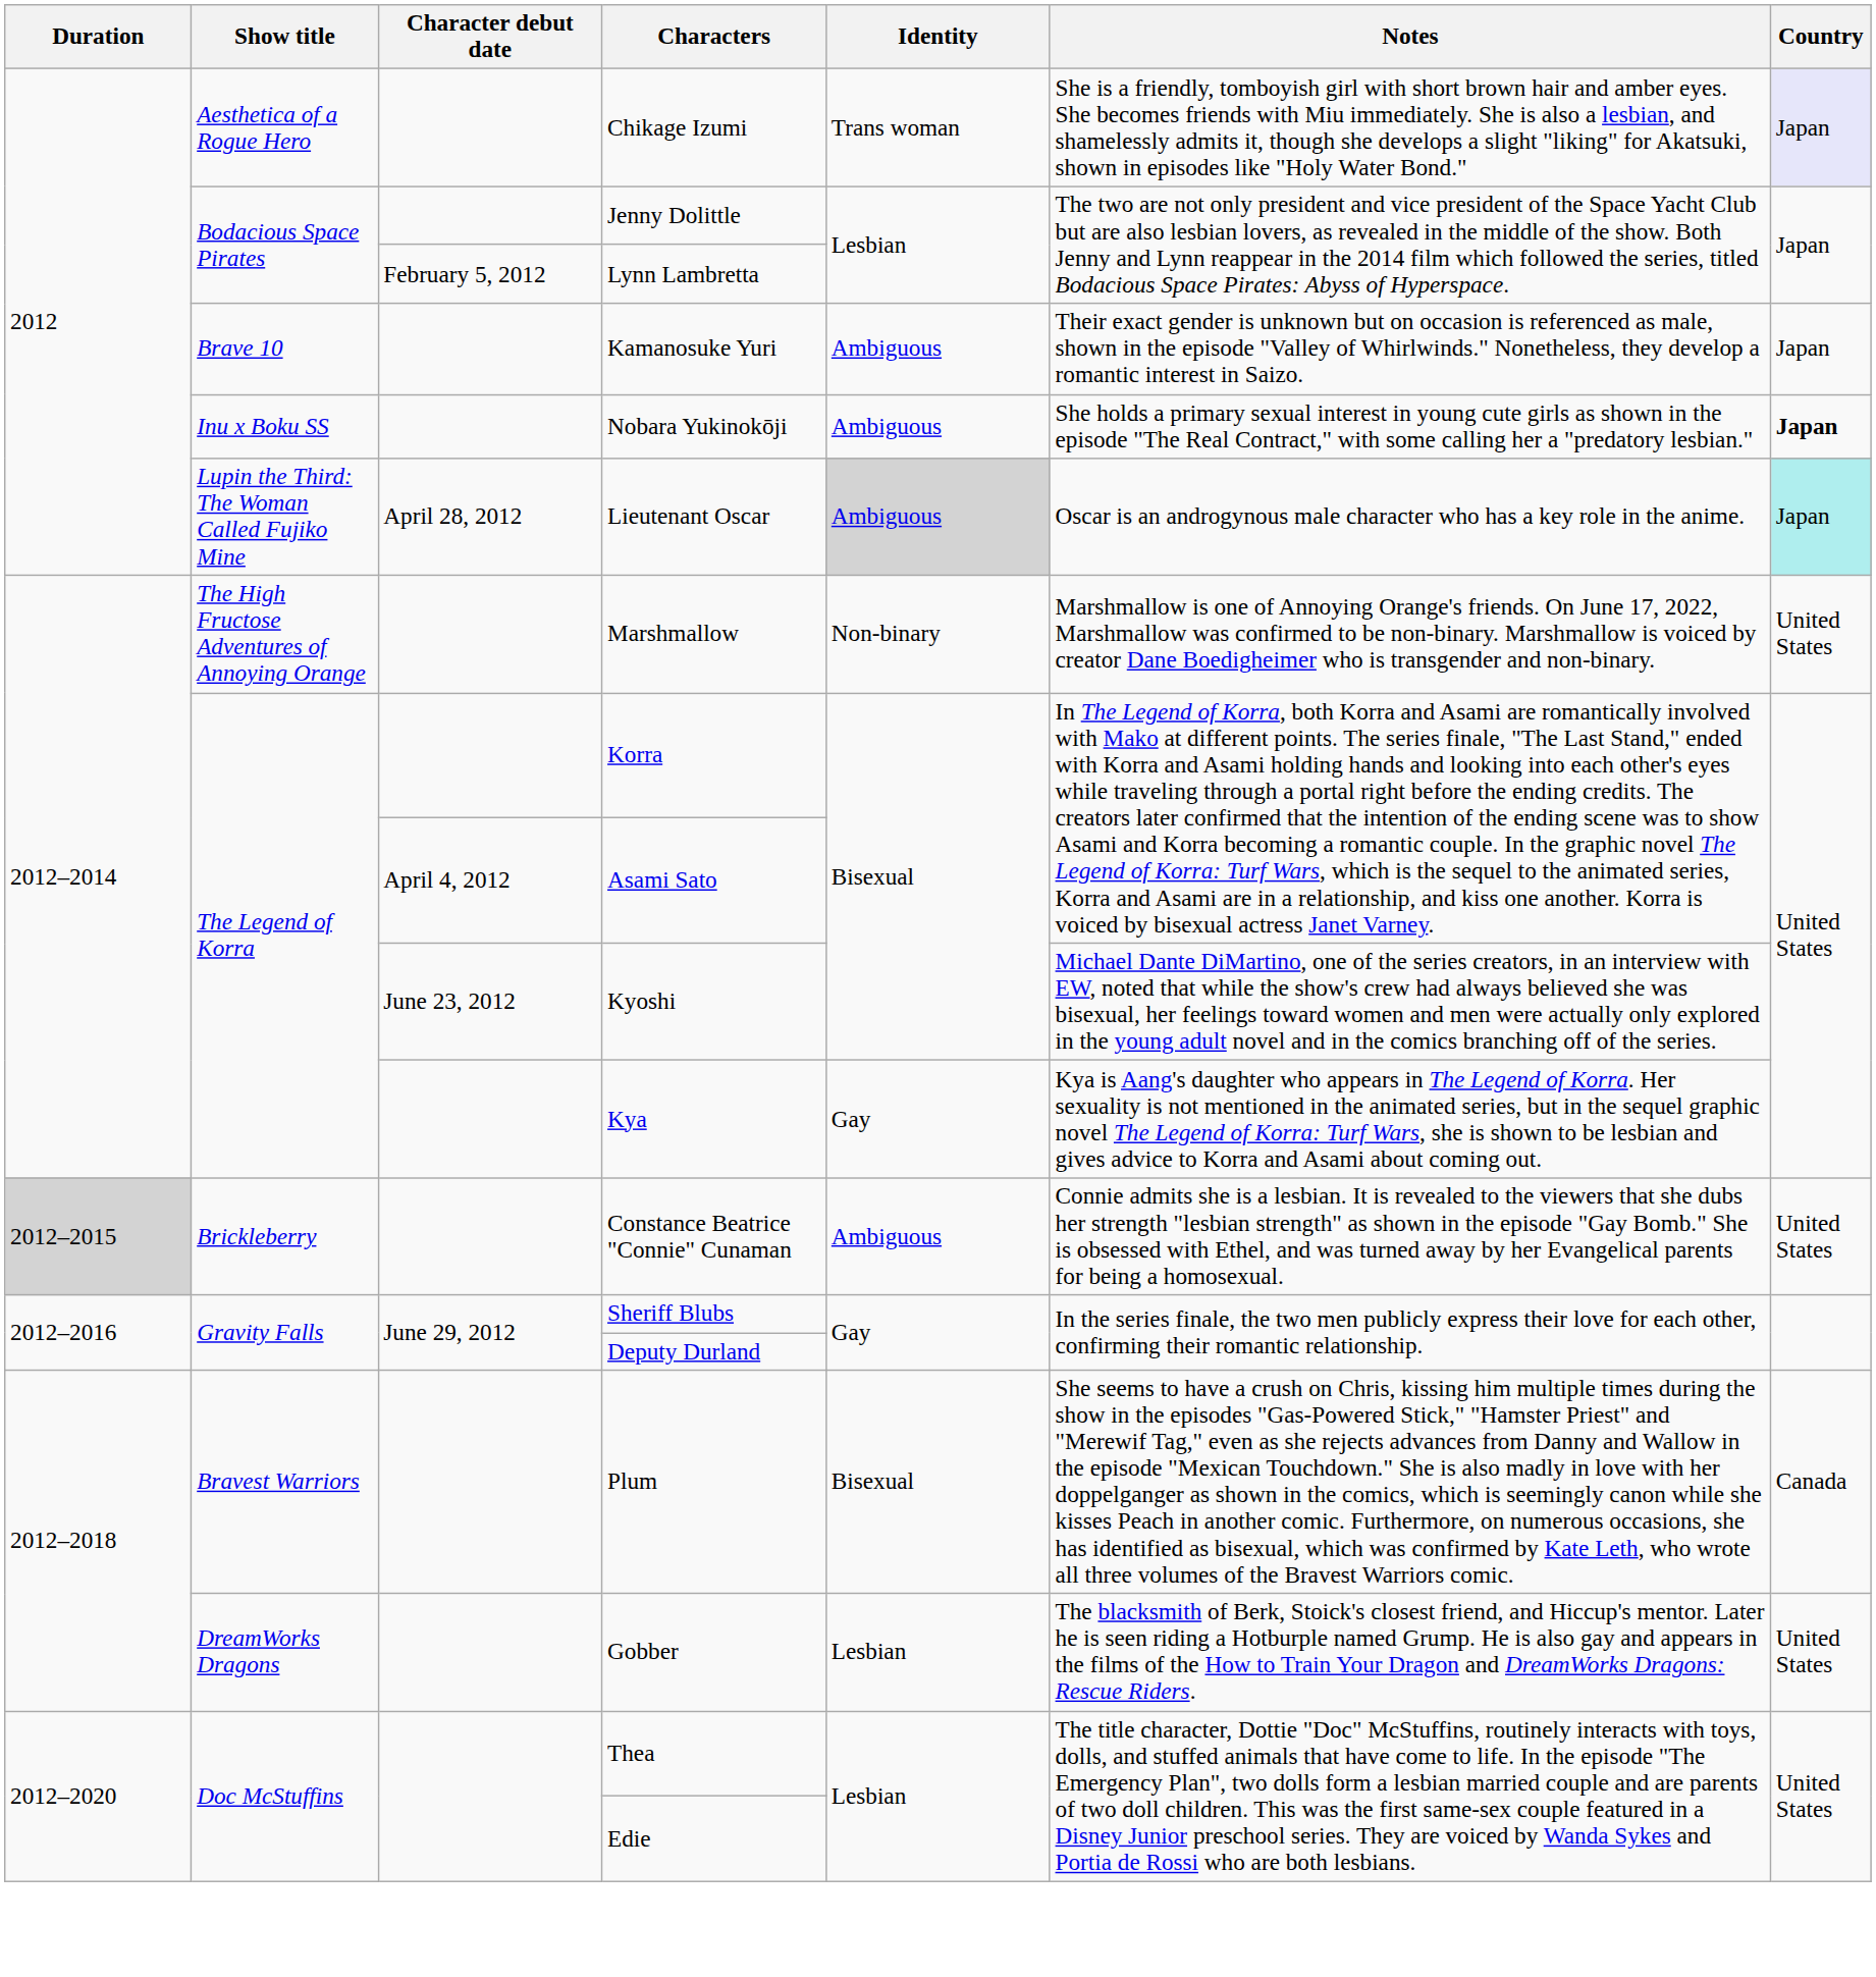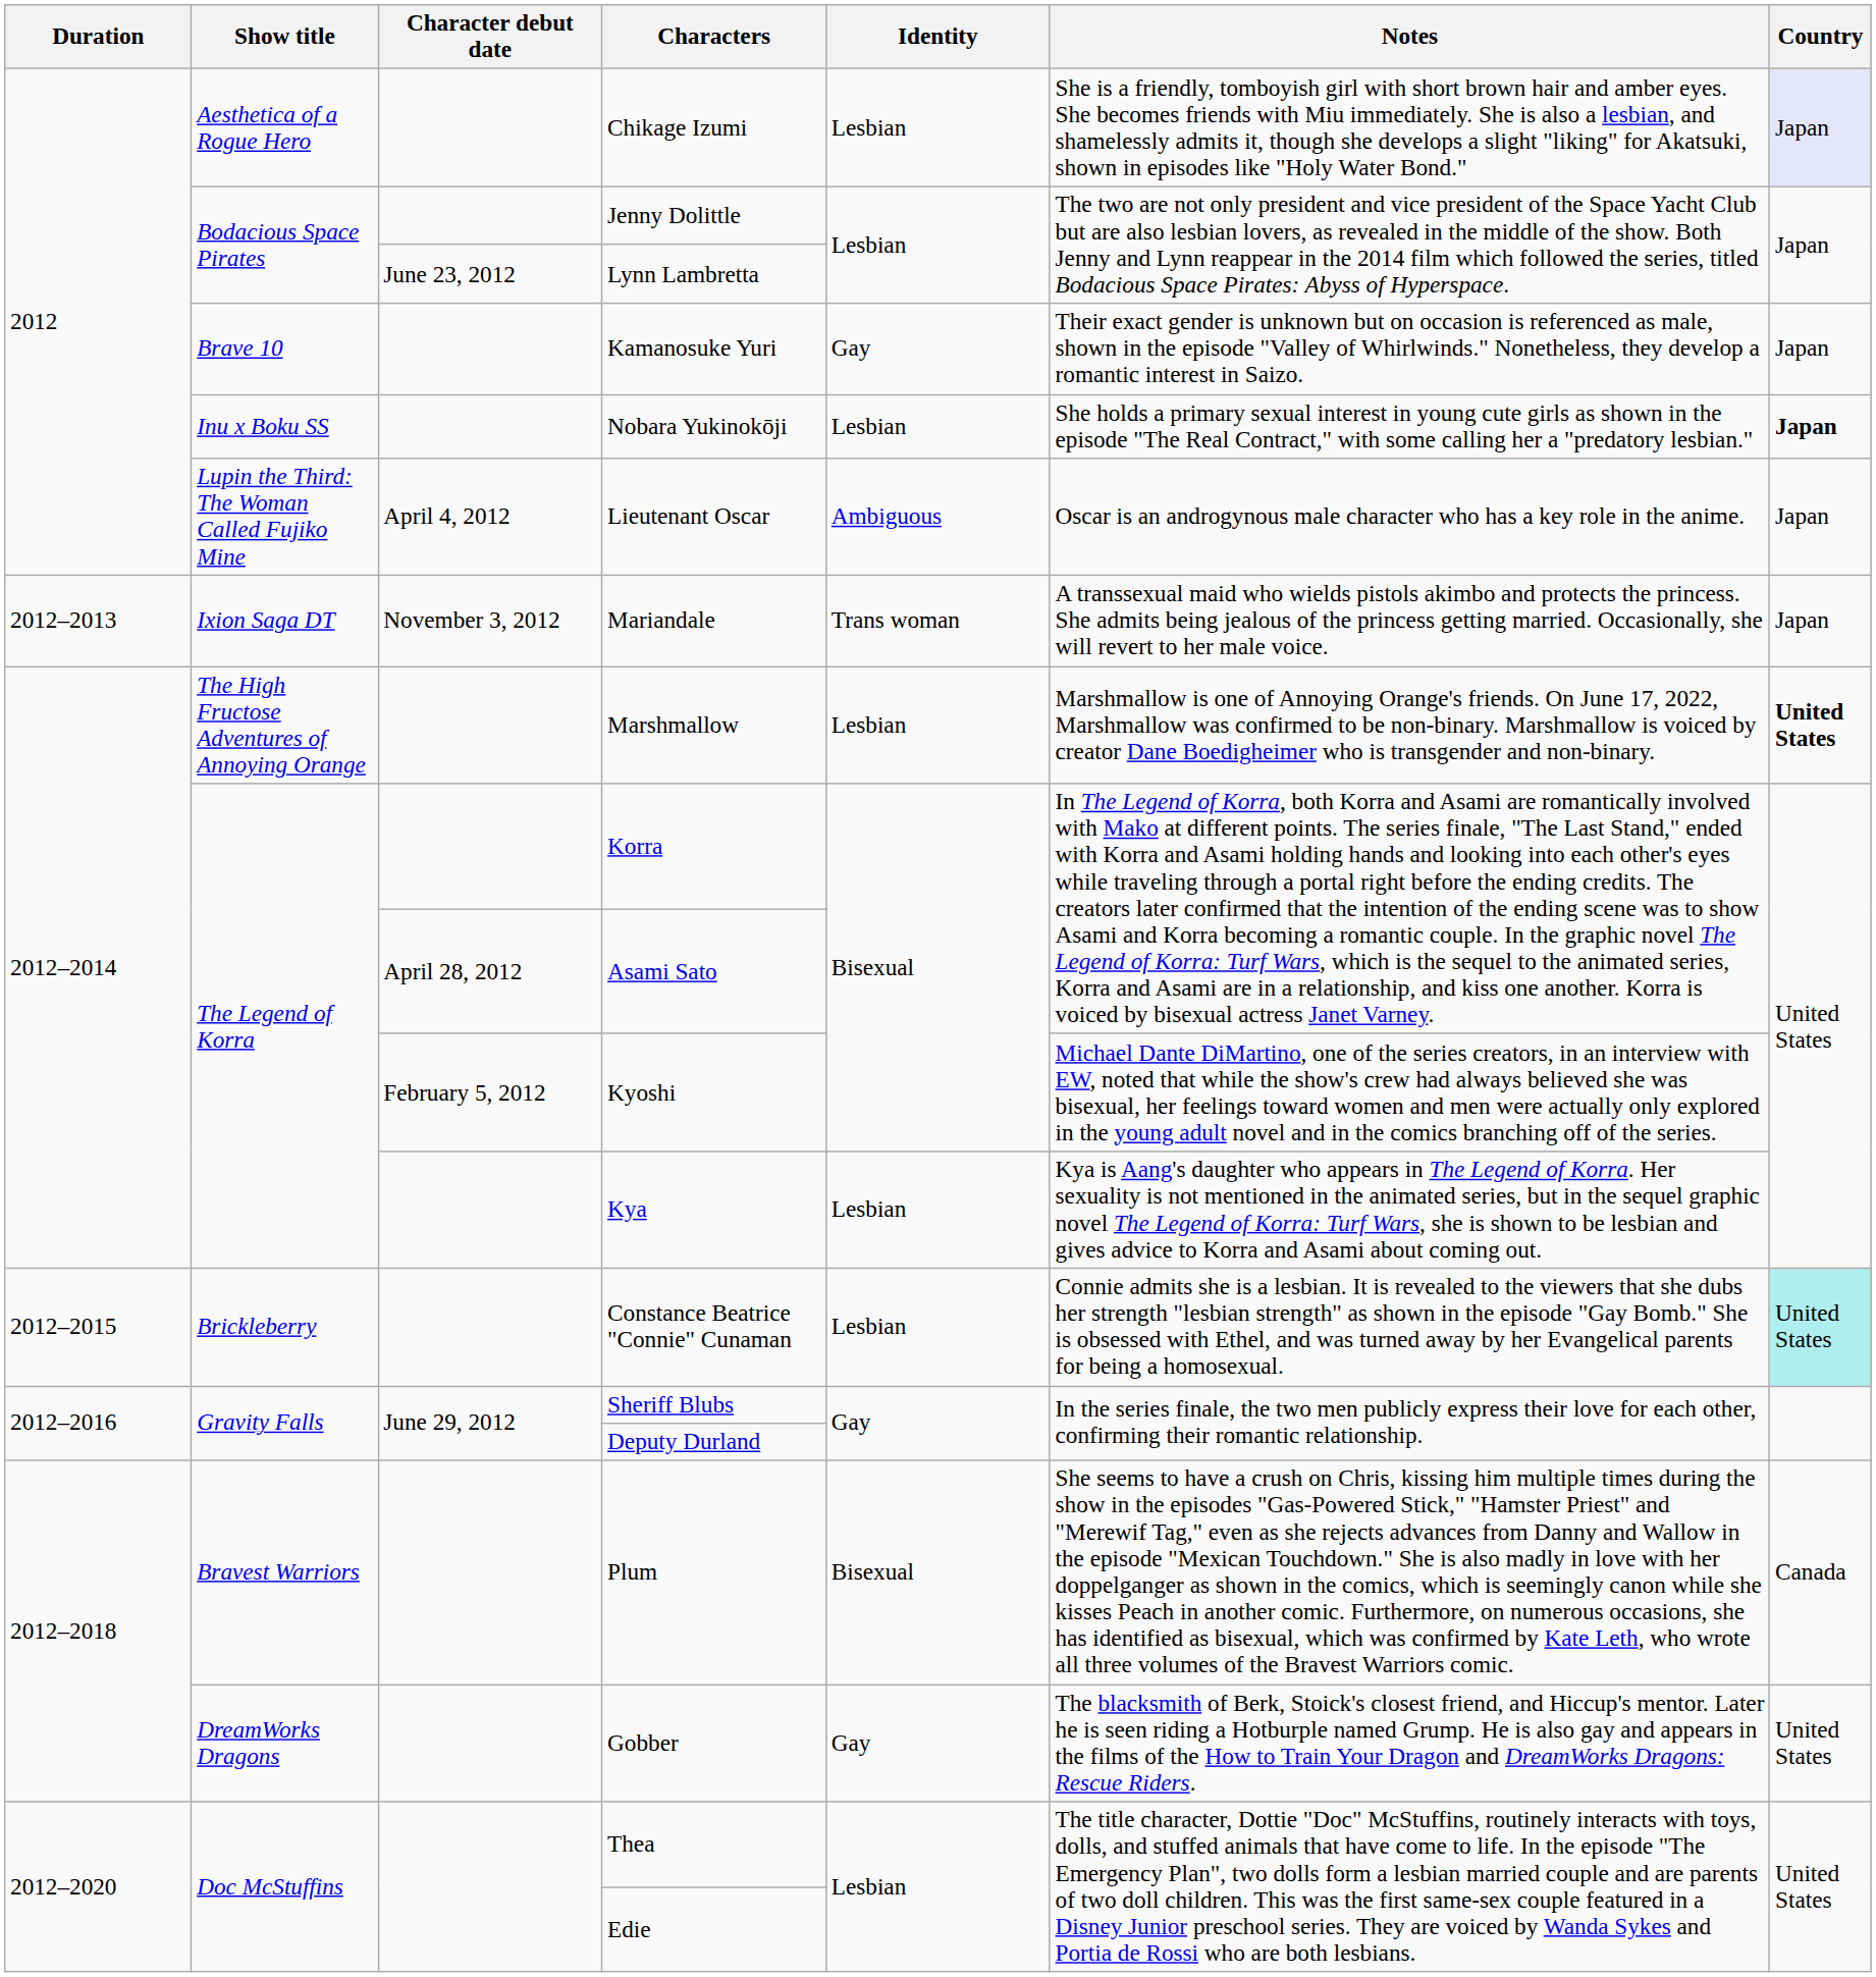Chikage Izumi | Identity: Trans woman -> Lesbian
Lynn Lambretta | Character debut date: February 5, 2012 -> June 23, 2012
Kamanosuke Yuri | Identity: Ambiguous -> Gay
Nobara Yukinokōji | Identity: Ambiguous -> Lesbian
Lieutenant Oscar | Character debut date: April 28, 2012 -> April 4, 2012
Lieutenant Oscar | Identity: lightgrey background -> no background
Lieutenant Oscar | Country: paleturquoise background -> no background
+ row: 2012–2013 | Ixion Saga DT | November 3, 2012 | Mariandale | Trans woman | A transsexual maid who wields pistols akimbo and protects the princess. She admits being jealous of the princess getting married. Occasionally, she will revert to her male voice. | Japan
Marshmallow | Identity: Non-binary -> Lesbian
Marshmallow | Country: normal -> bold
Asami Sato | Character debut date: April 4, 2012 -> April 28, 2012
Kyoshi | Character debut date: June 23, 2012 -> February 5, 2012
Kya | Identity: Gay -> Lesbian
Constance Beatrice "Connie" Cunaman | Duration: lightgrey background -> no background
Constance Beatrice "Connie" Cunaman | Identity: Ambiguous -> Lesbian
Constance Beatrice "Connie" Cunaman | Country: no background -> paleturquoise background
Gobber | Identity: Lesbian -> Gay
